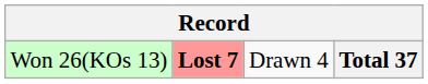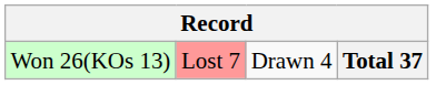Total 37 | column 2: bold -> normal
